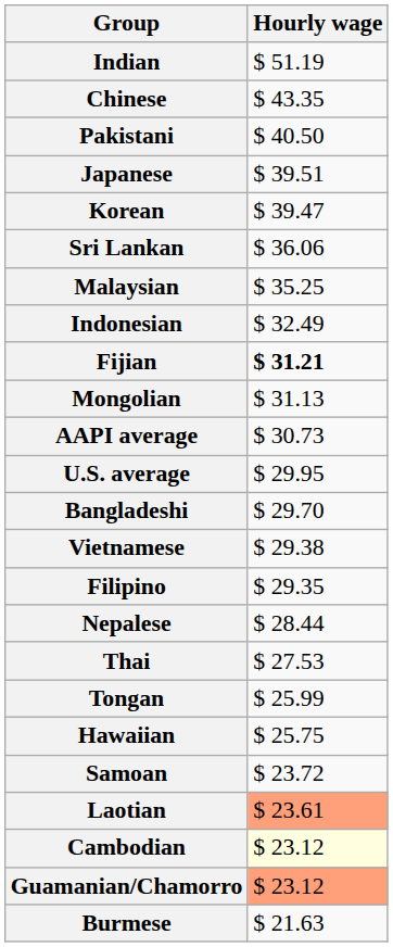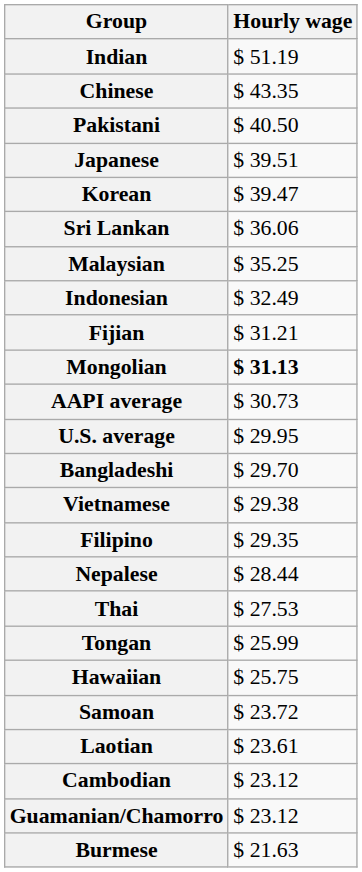Fijian | Hourly wage: bold -> normal
Mongolian | Hourly wage: normal -> bold
Laotian | Hourly wage: lightsalmon background -> no background
Cambodian | Hourly wage: lightyellow background -> no background
Guamanian/Chamorro | Hourly wage: lightsalmon background -> no background
